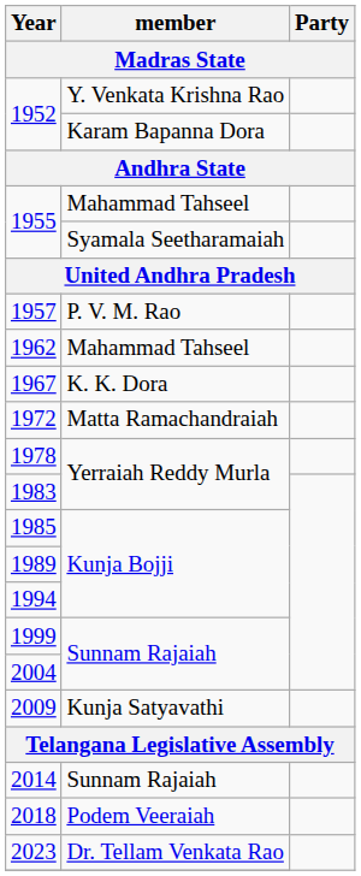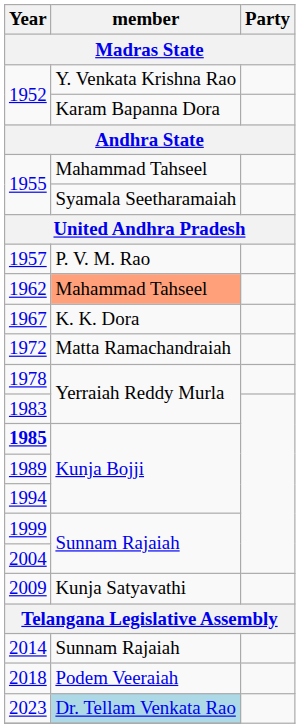1962 | member: no background -> lightsalmon background
1985 | Year: normal -> bold
2023 | member: no background -> lightblue background
